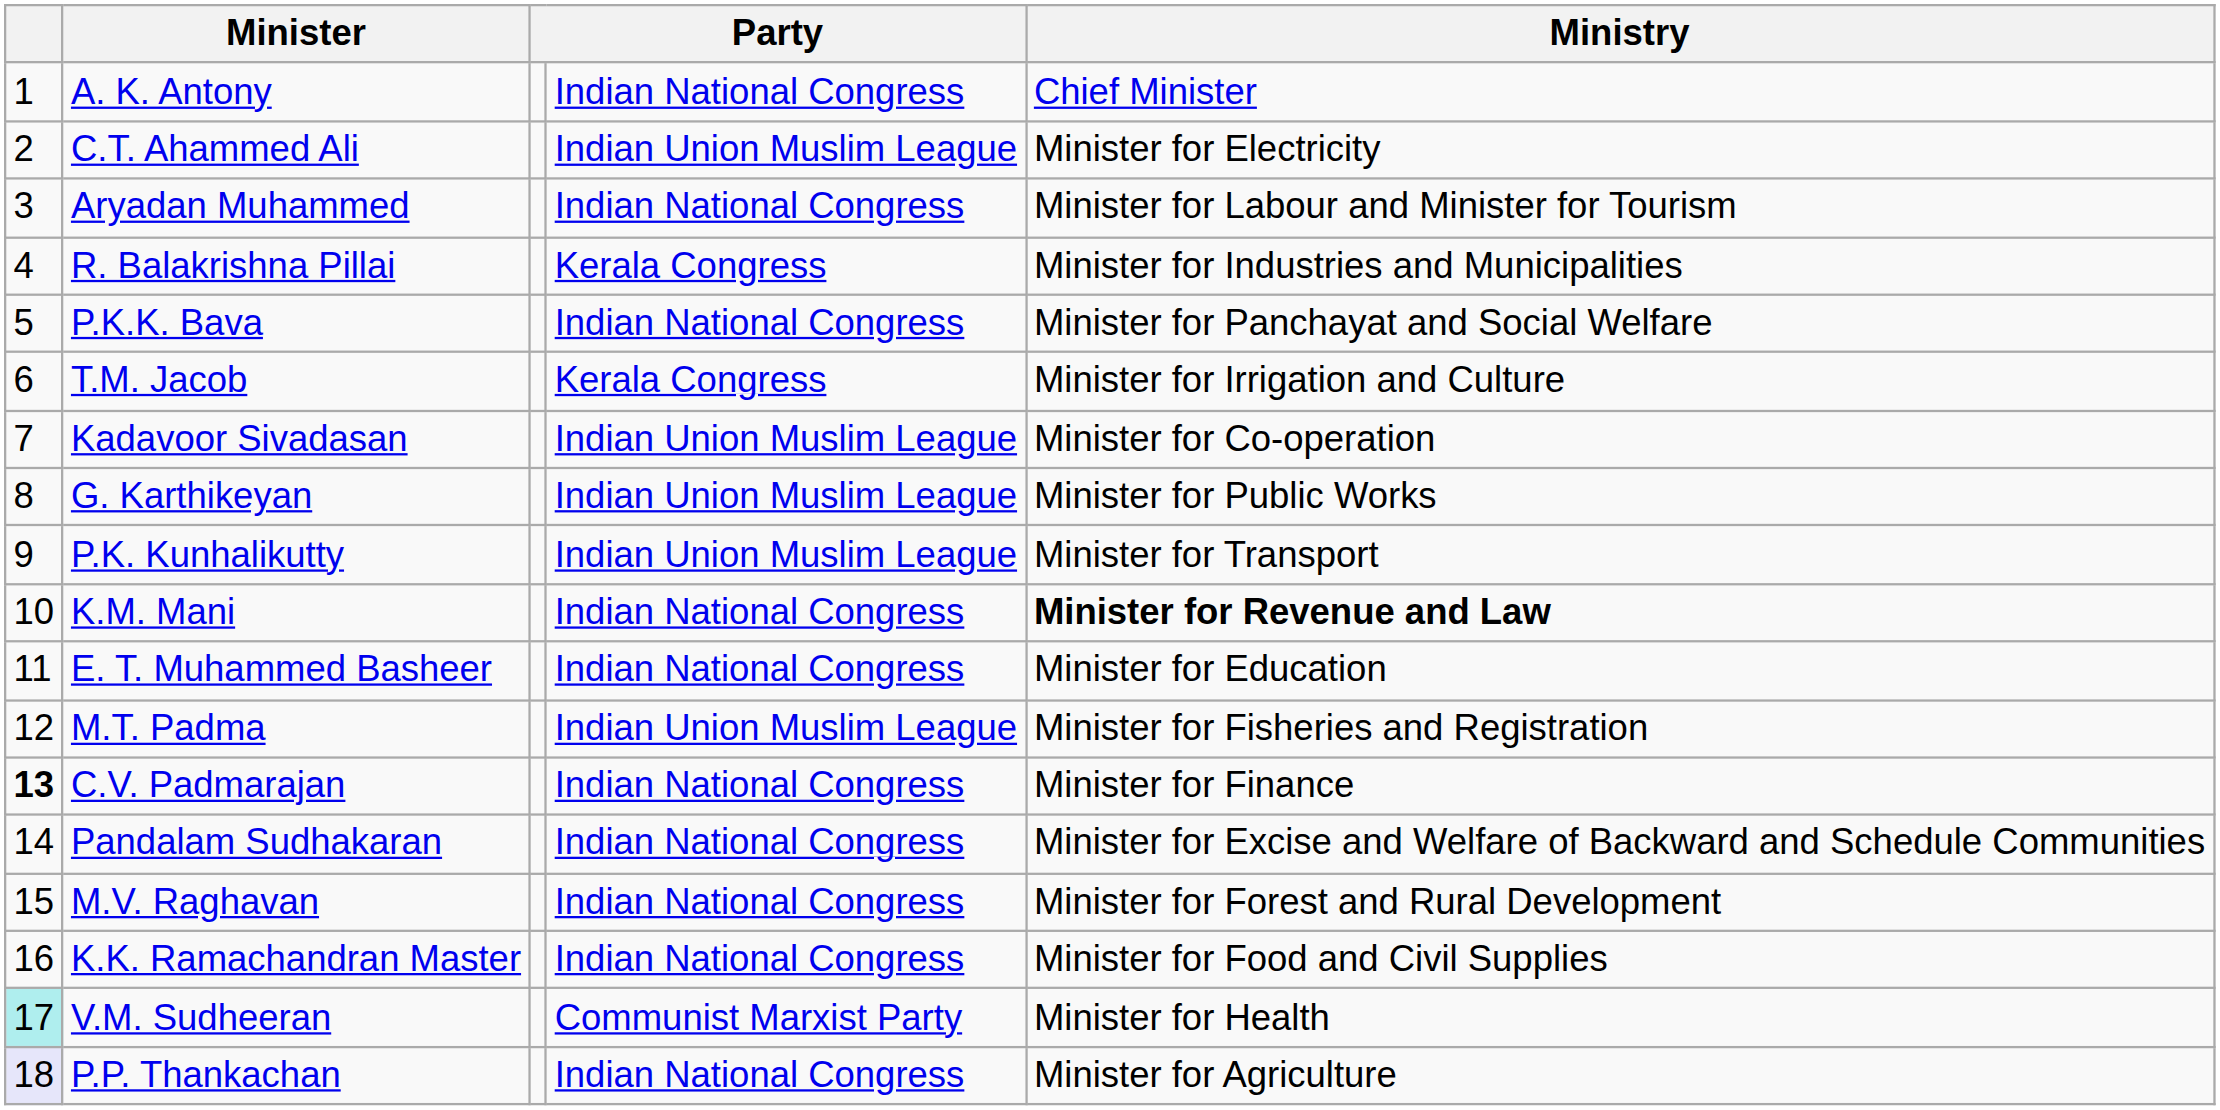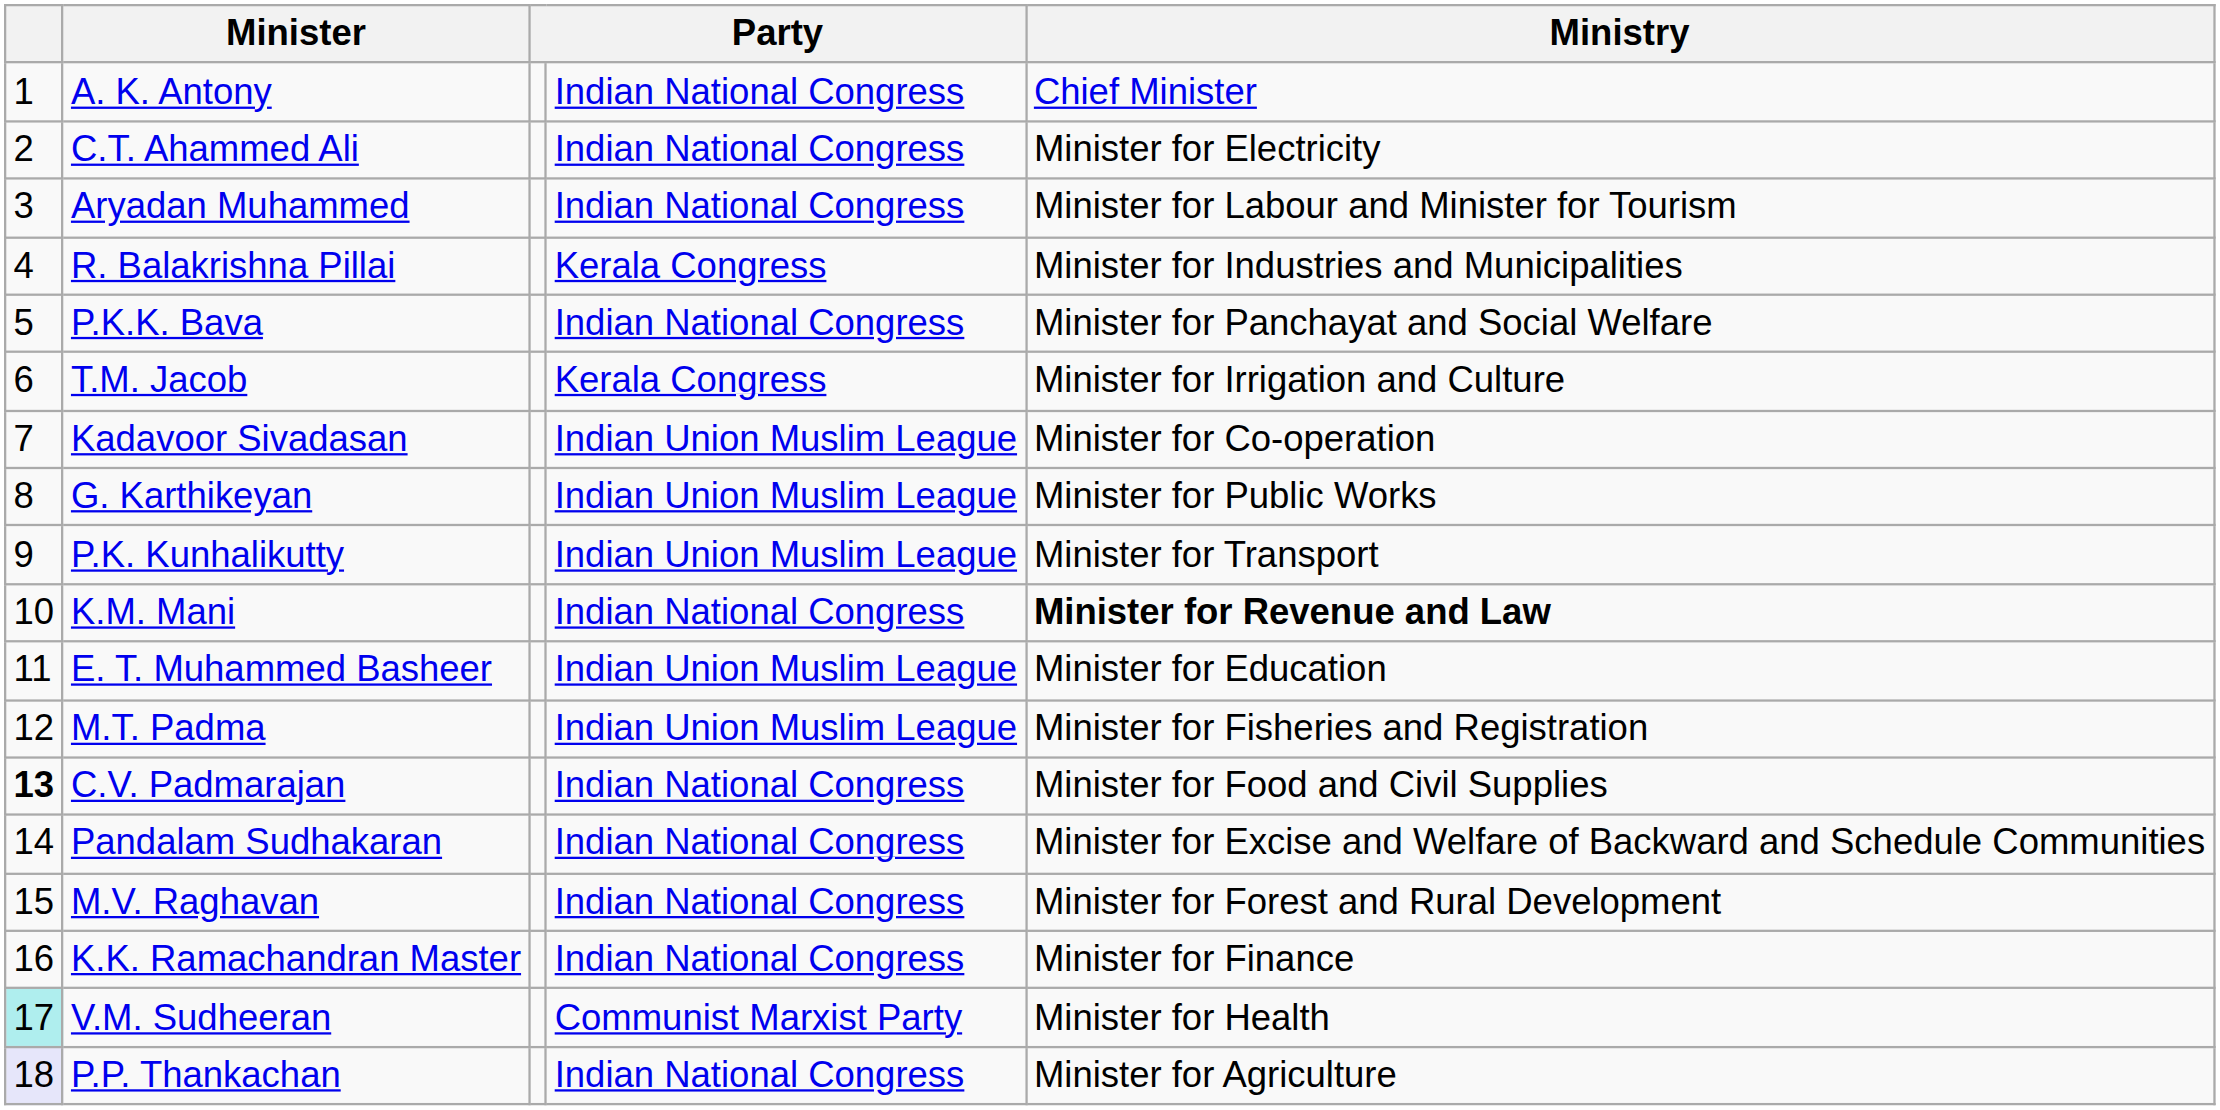C.T. Ahammed Ali | column 4: Indian Union Muslim League -> Indian National Congress
E. T. Muhammed Basheer | column 4: Indian National Congress -> Indian Union Muslim League
C.V. Padmarajan | Ministry: Minister for Finance -> Minister for Food and Civil Supplies
K.K. Ramachandran Master | Ministry: Minister for Food and Civil Supplies -> Minister for Finance
